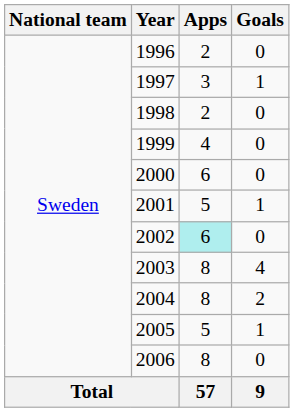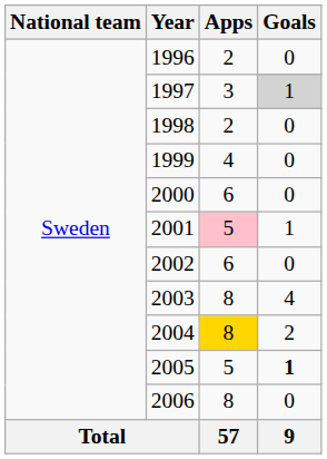1997 | Goals: no background -> lightgrey background
2001 | Apps: no background -> pink background
2002 | Apps: paleturquoise background -> no background
2004 | Apps: no background -> gold background
2005 | Goals: normal -> bold
